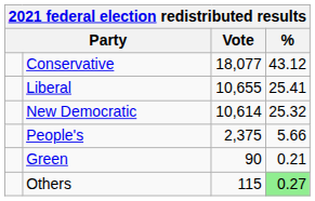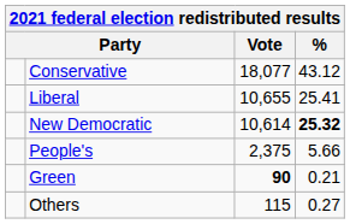New Democratic | %: normal -> bold
Green | Vote: normal -> bold
Others | %: lightgreen background -> no background
